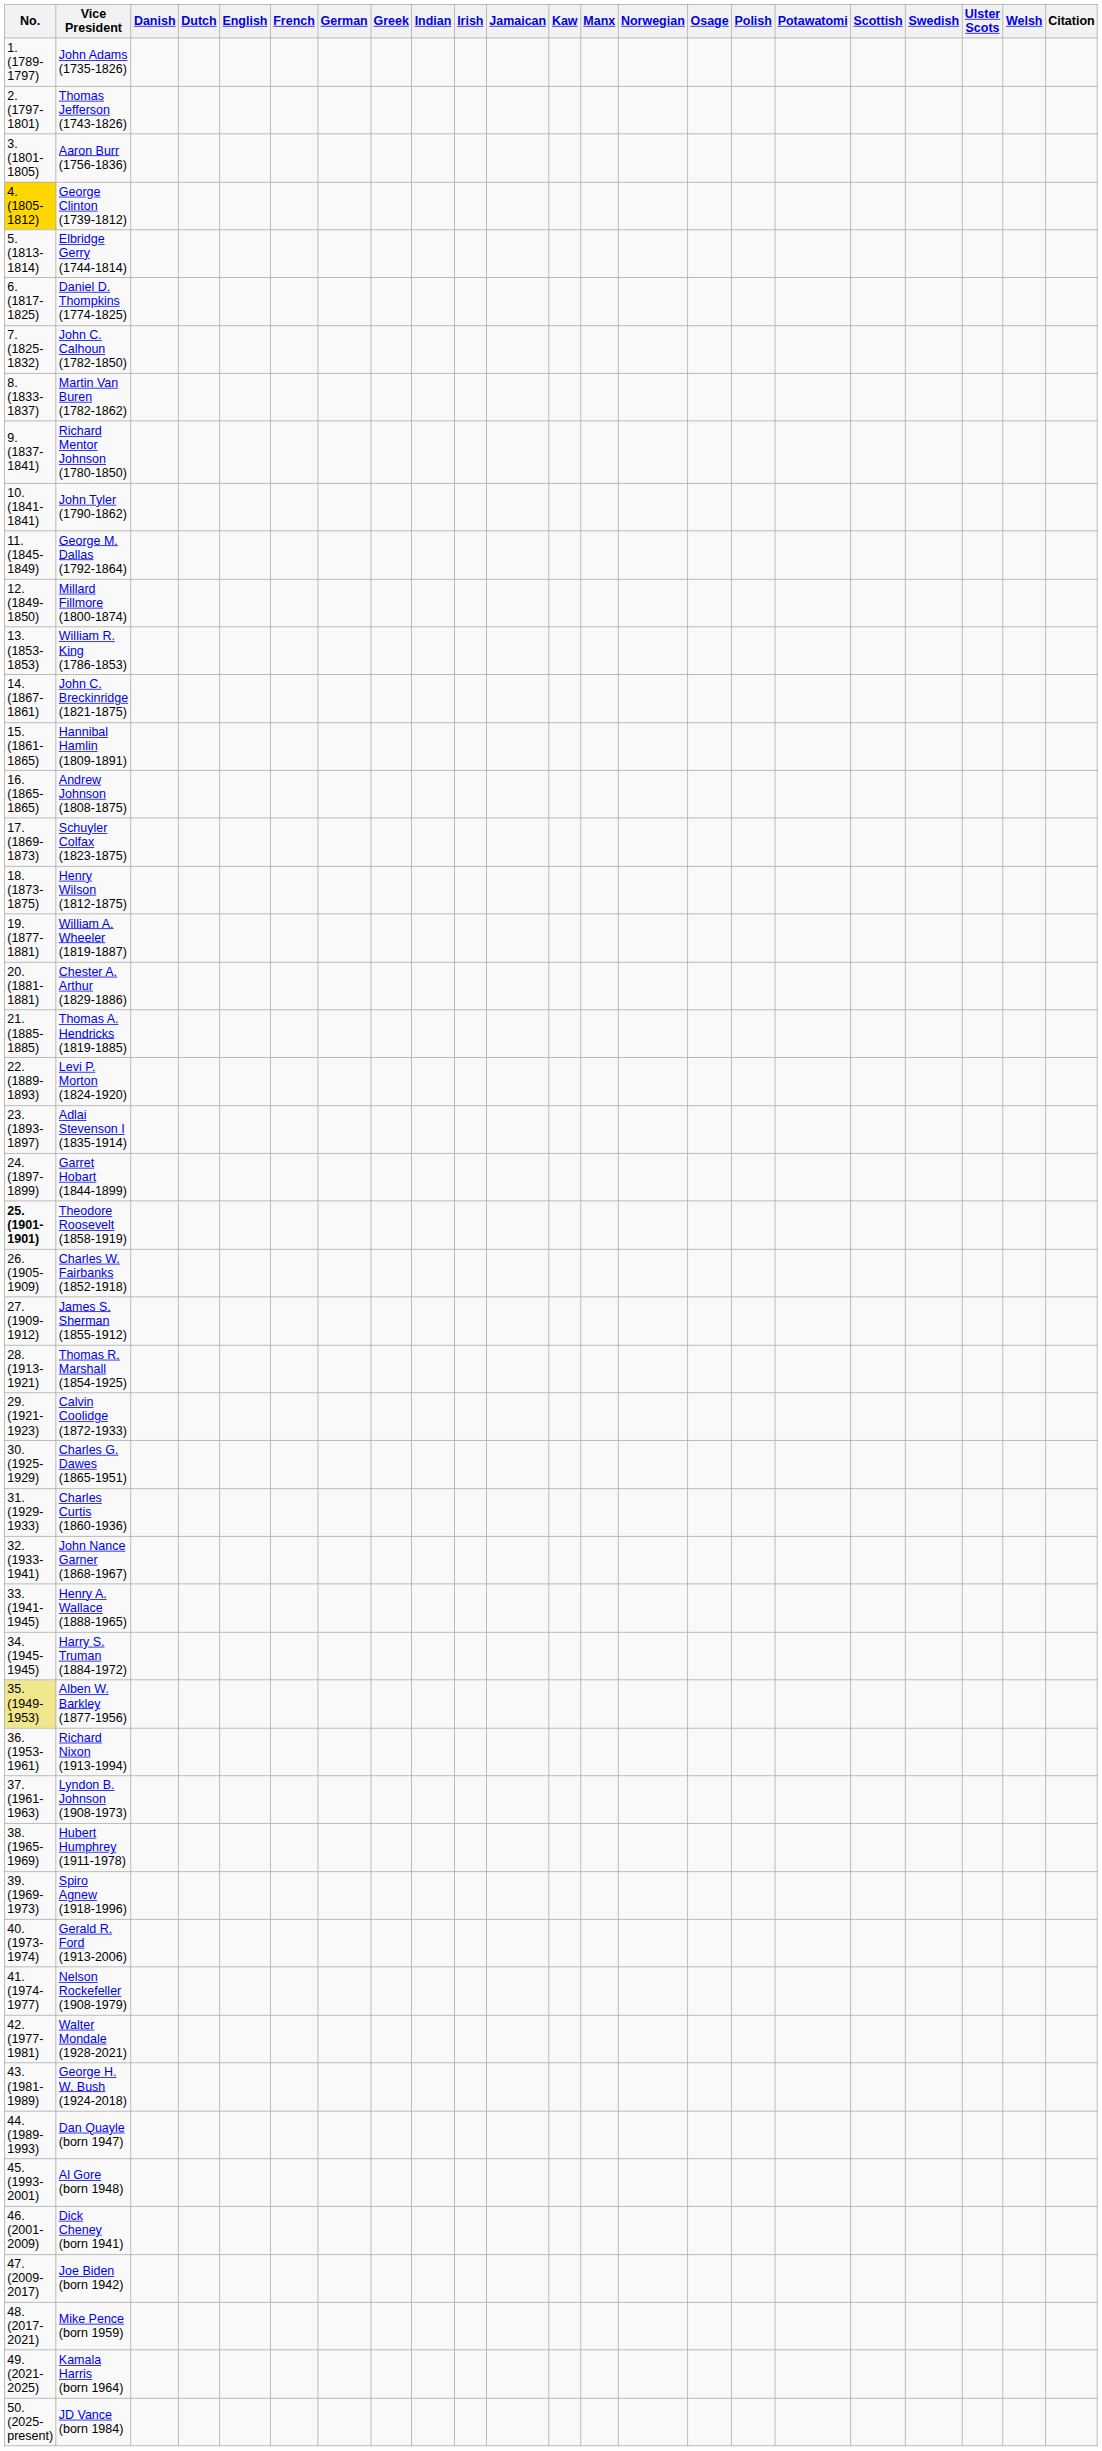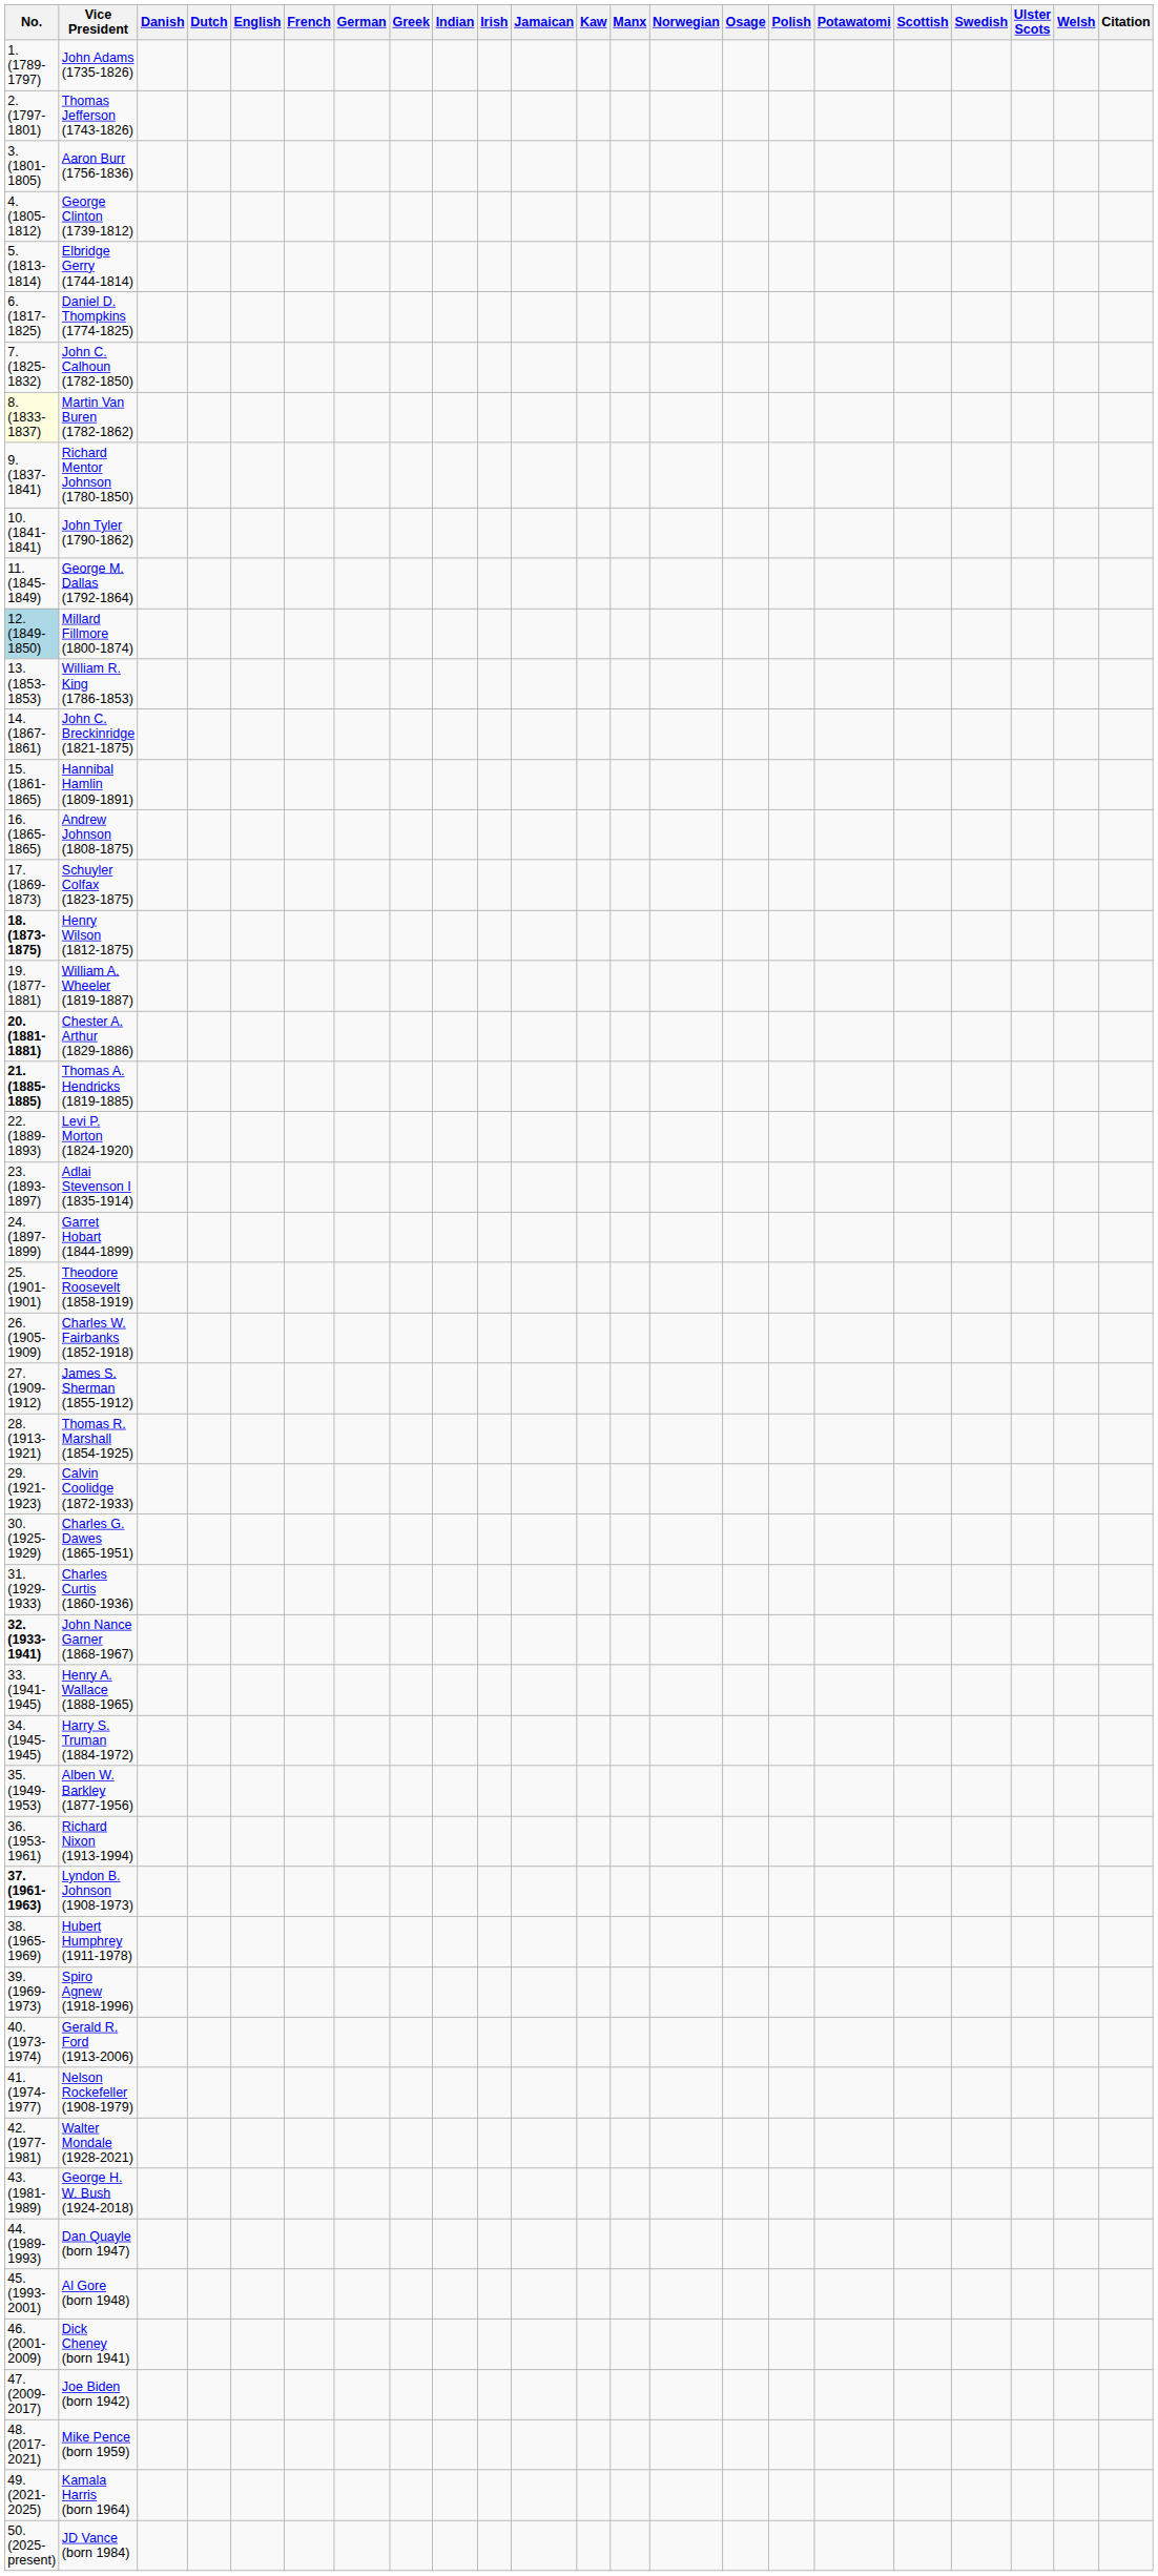George Clinton (1739-1812) | No.: gold background -> no background
Martin Van Buren (1782-1862) | No.: no background -> lightyellow background
Millard Fillmore (1800-1874) | No.: no background -> lightblue background
Henry Wilson (1812-1875) | No.: normal -> bold
Chester A. Arthur (1829-1886) | No.: normal -> bold
Thomas A. Hendricks (1819-1885) | No.: normal -> bold
Theodore Roosevelt (1858-1919) | No.: bold -> normal
John Nance Garner (1868-1967) | No.: normal -> bold
Alben W. Barkley (1877-1956) | No.: khaki background -> no background
Lyndon B. Johnson (1908-1973) | No.: normal -> bold
